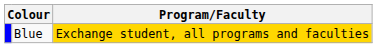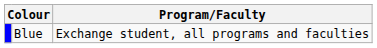row 2 | Program/Faculty: gold background -> no background
